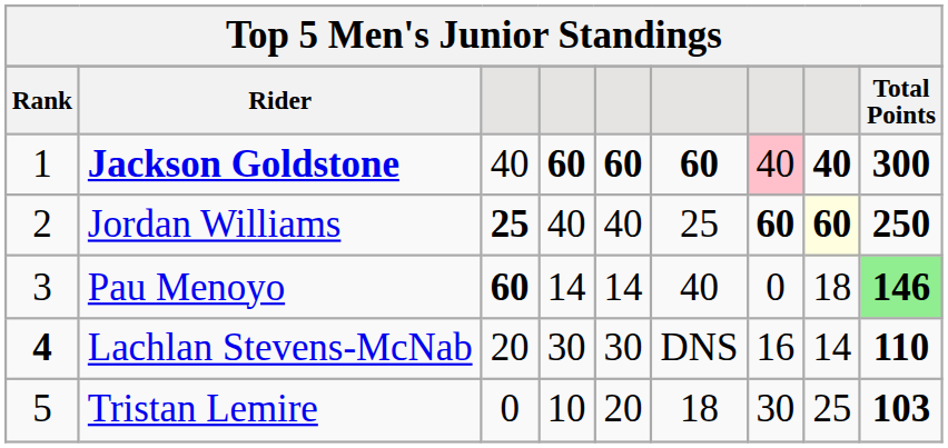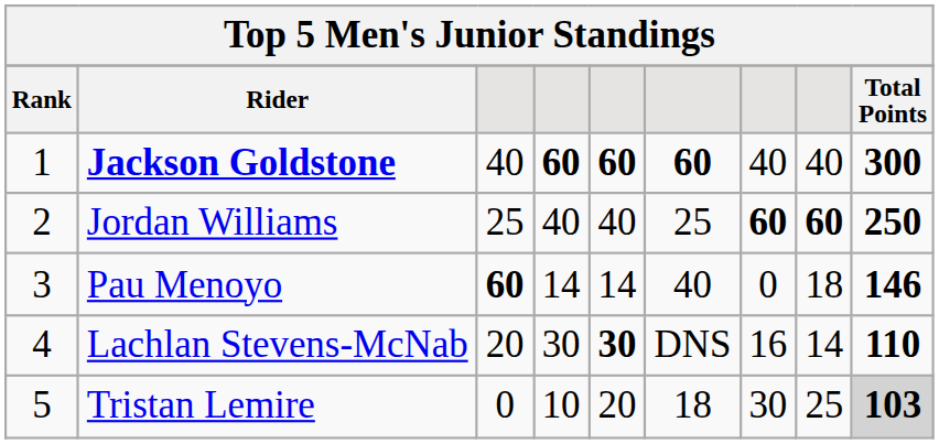Jackson Goldstone | column 7: pink background -> no background
Jackson Goldstone | column 8: bold -> normal
Jordan Williams | column 3: bold -> normal
Jordan Williams | column 8: lightyellow background -> no background
Pau Menoyo | Total Points: lightgreen background -> no background
Lachlan Stevens-McNab | Rank: bold -> normal
Lachlan Stevens-McNab | column 5: normal -> bold
Tristan Lemire | Total Points: no background -> lightgrey background
